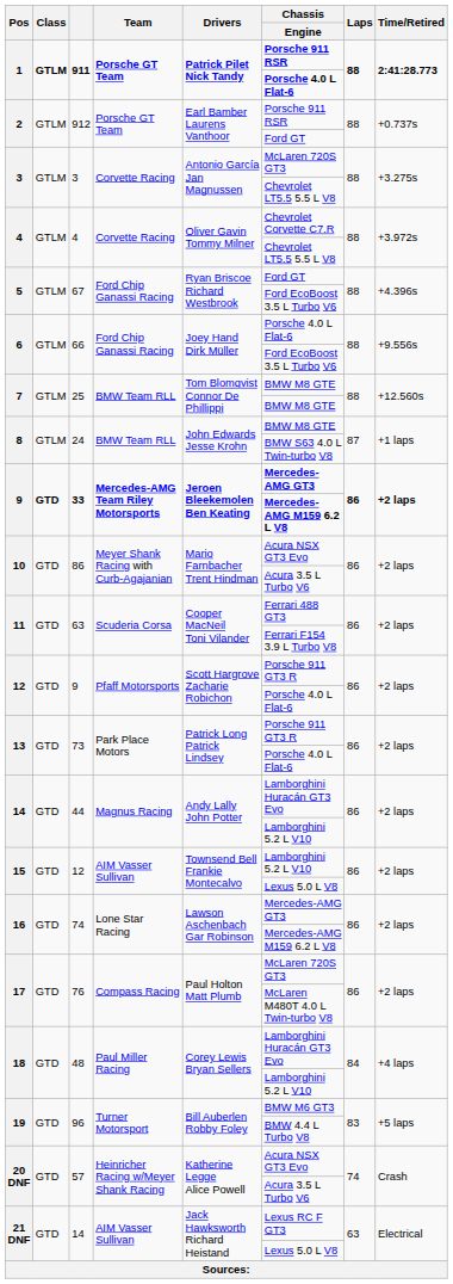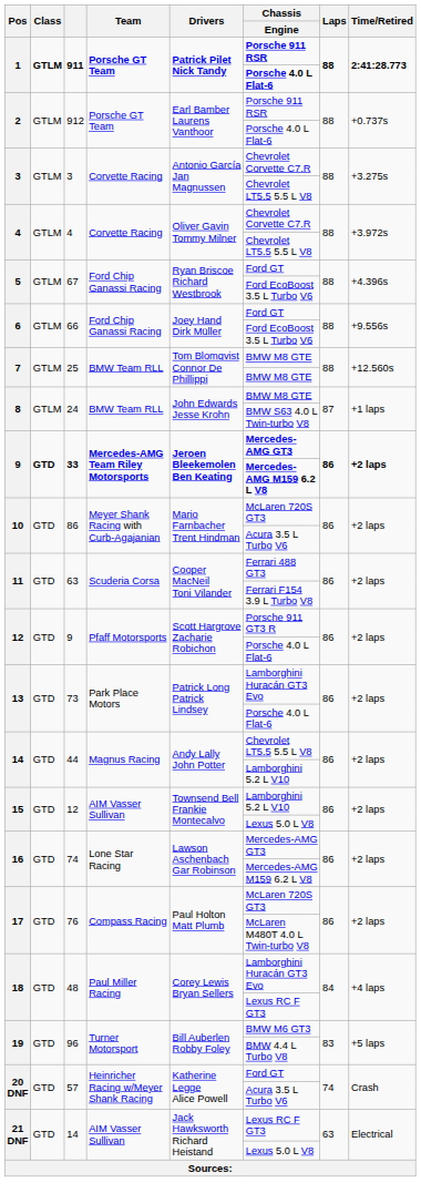row 6 | Chassis / Engine: Ford GT -> Porsche 4.0 L Flat-6
row 7 | Chassis / Engine: McLaren 720S GT3 -> Chevrolet Corvette C7.R
row 13 | Chassis / Engine: Porsche 4.0 L Flat-6 -> Ford GT
row 21 | Chassis / Engine: Acura NSX GT3 Evo -> McLaren 720S GT3
row 27 | Chassis / Engine: Porsche 911 GT3 R -> Lamborghini Huracán GT3 Evo
row 29 | Chassis / Engine: Lamborghini Huracán GT3 Evo -> Chevrolet LT5.5 5.5 L V8
row 38 | Chassis / Engine: Lamborghini 5.2 L V10 -> Lexus RC F GT3
row 41 | Chassis / Engine: Acura NSX GT3 Evo -> Ford GT
